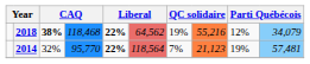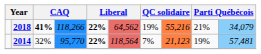2018 | column 3: 38% -> 41%
2018 | column 4: 118,468 -> 118,266
2018 | column 9: 12% -> 21%
